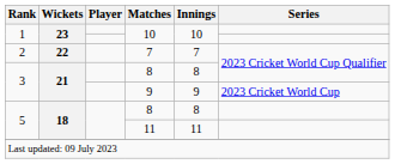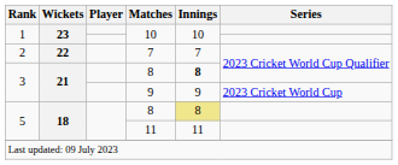3 / 8 | Innings: normal -> bold
5 / 8 | Innings: no background -> khaki background
